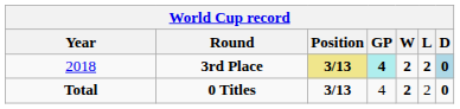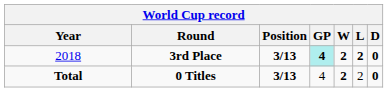2018 | Position: khaki background -> no background
2018 | D: lightblue background -> no background
